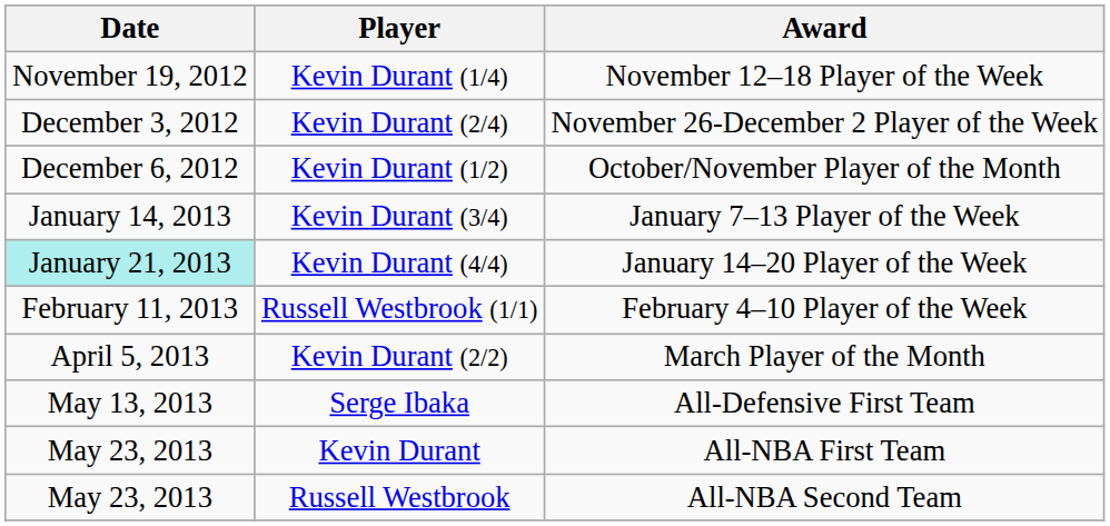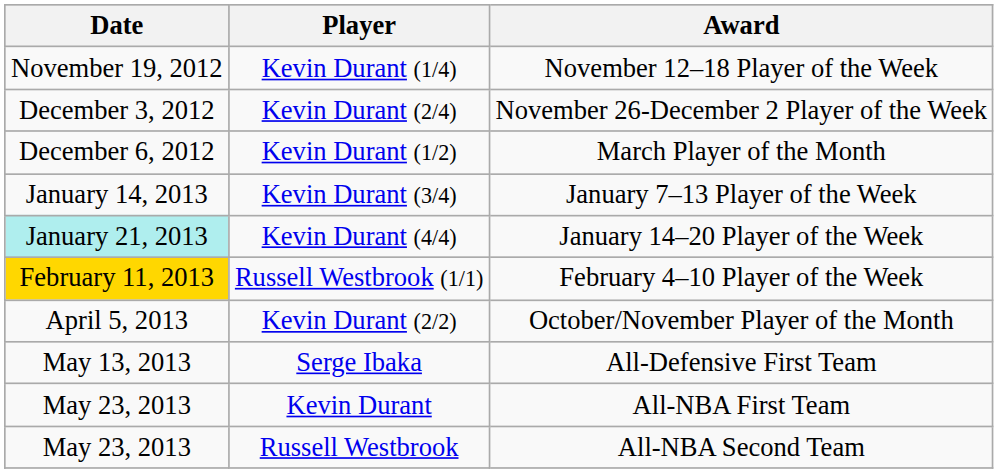Kevin Durant (1/2) | Award: October/November Player of the Month -> March Player of the Month
Russell Westbrook (1/1) | Date: no background -> gold background
Kevin Durant (2/2) | Award: March Player of the Month -> October/November Player of the Month
